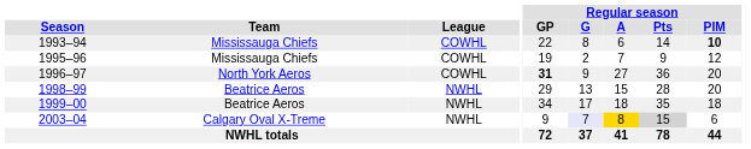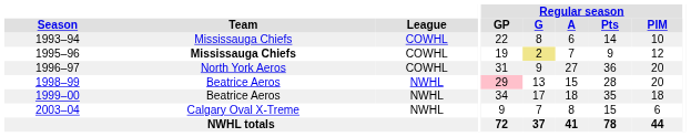1993–94 | Regular season / PIM: bold -> normal
1995–96 | Team: normal -> bold
1995–96 | Regular season / G: no background -> khaki background
1996–97 | Regular season / GP: bold -> normal
1998–99 | Regular season / GP: no background -> pink background
2003–04 | Regular season / G: lavender background -> no background
2003–04 | Regular season / A: gold background -> no background
2003–04 | Regular season / Pts: lightgrey background -> no background
